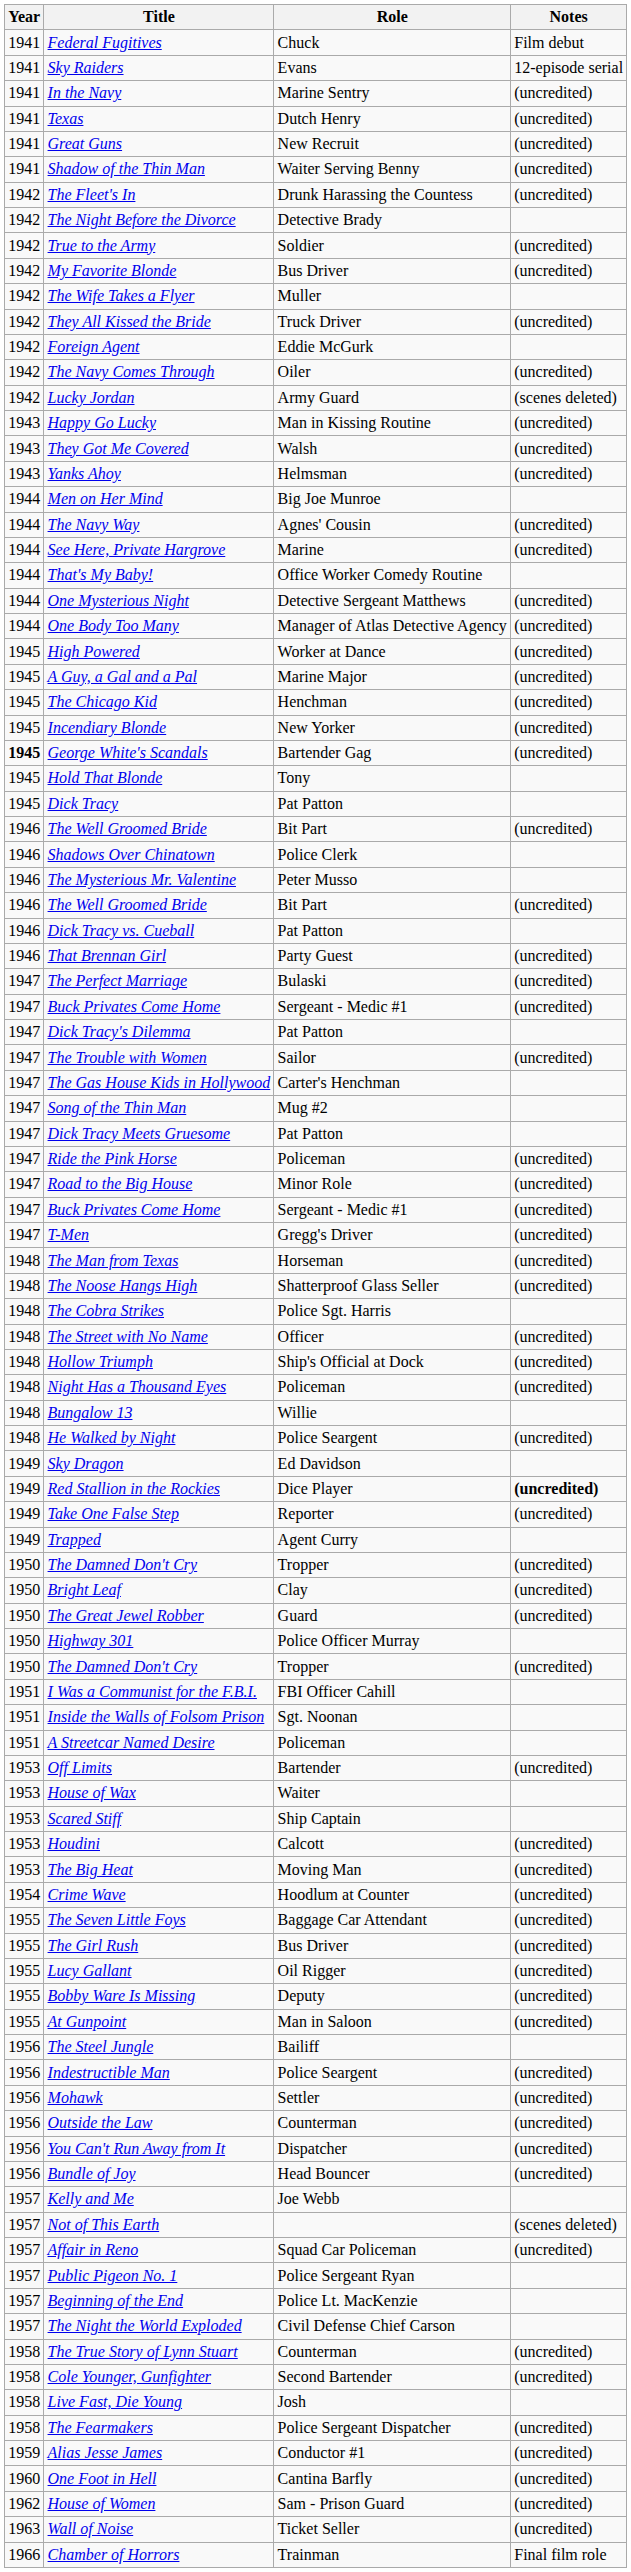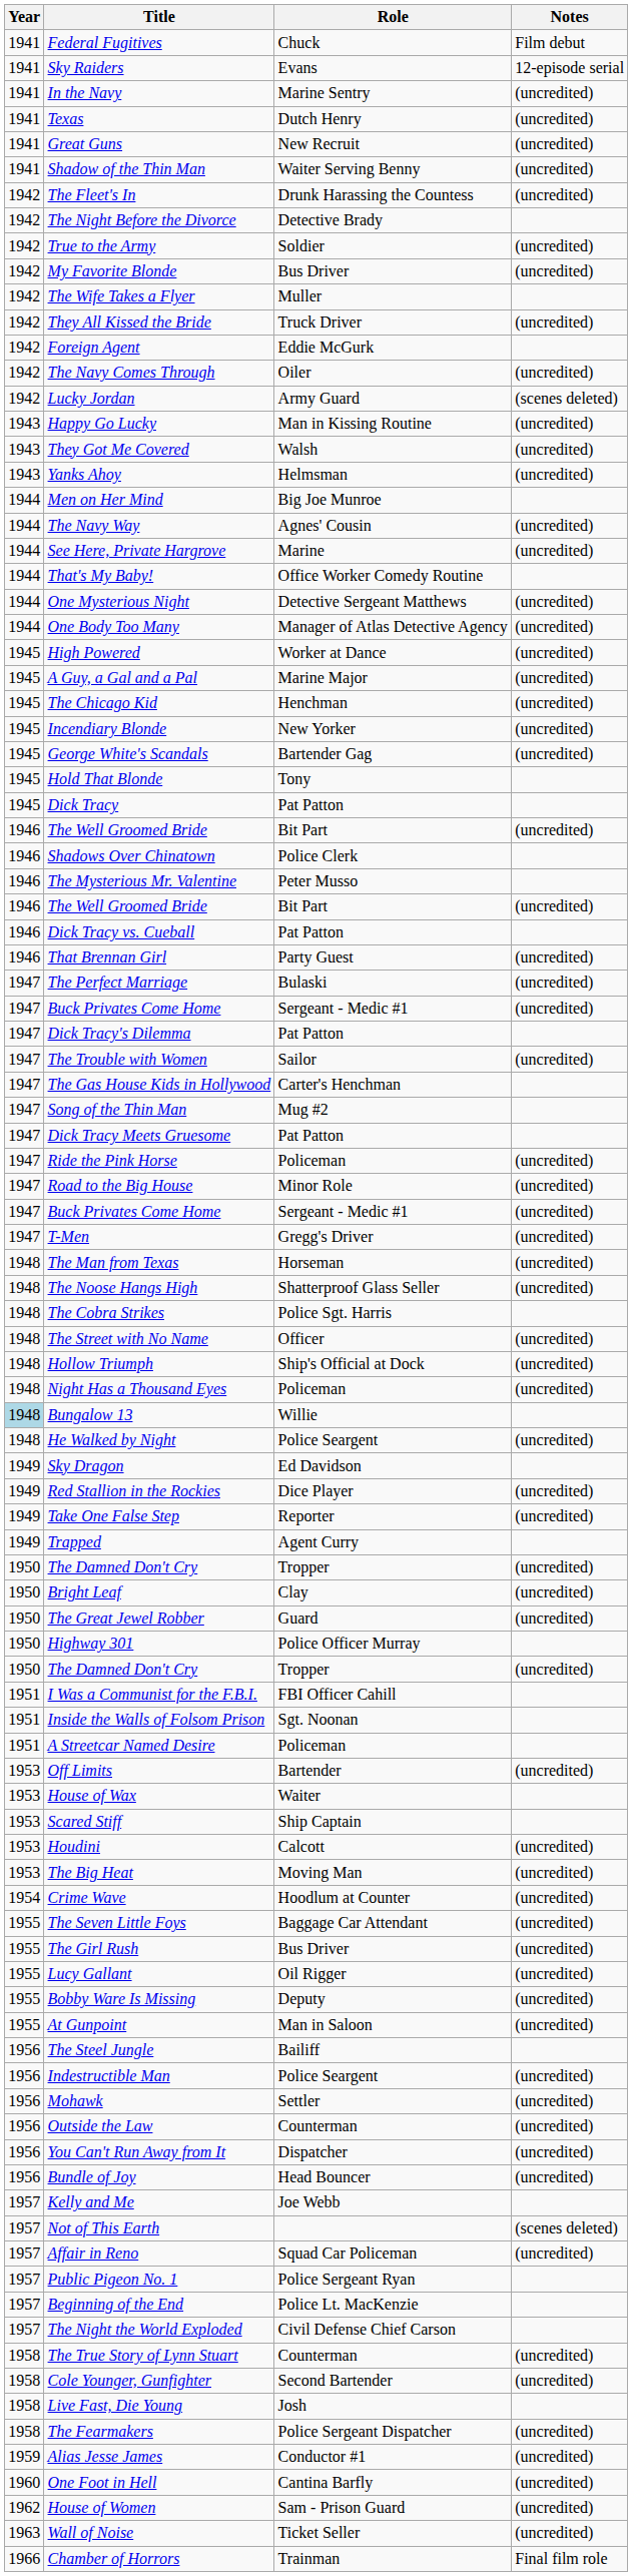George White's Scandals | Year: bold -> normal
Bungalow 13 | Year: no background -> lightblue background
Red Stallion in the Rockies | Notes: bold -> normal
